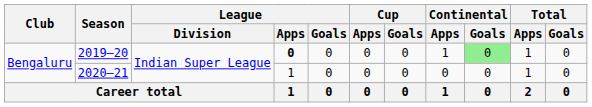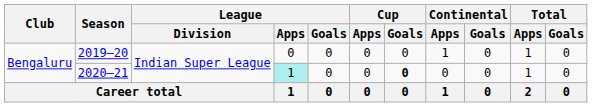2019–20 | League / Apps: bold -> normal
2019–20 | Continental / Goals: lightgreen background -> no background
2020–21 | League / Apps: no background -> paleturquoise background
2020–21 | Cup / Goals: normal -> bold
